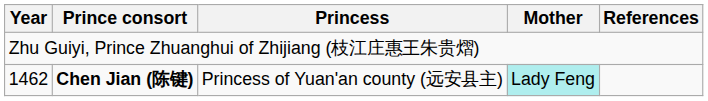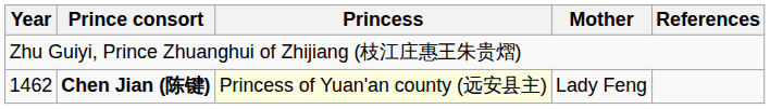1462 | Princess: no background -> lightyellow background
1462 | Mother: paleturquoise background -> no background
